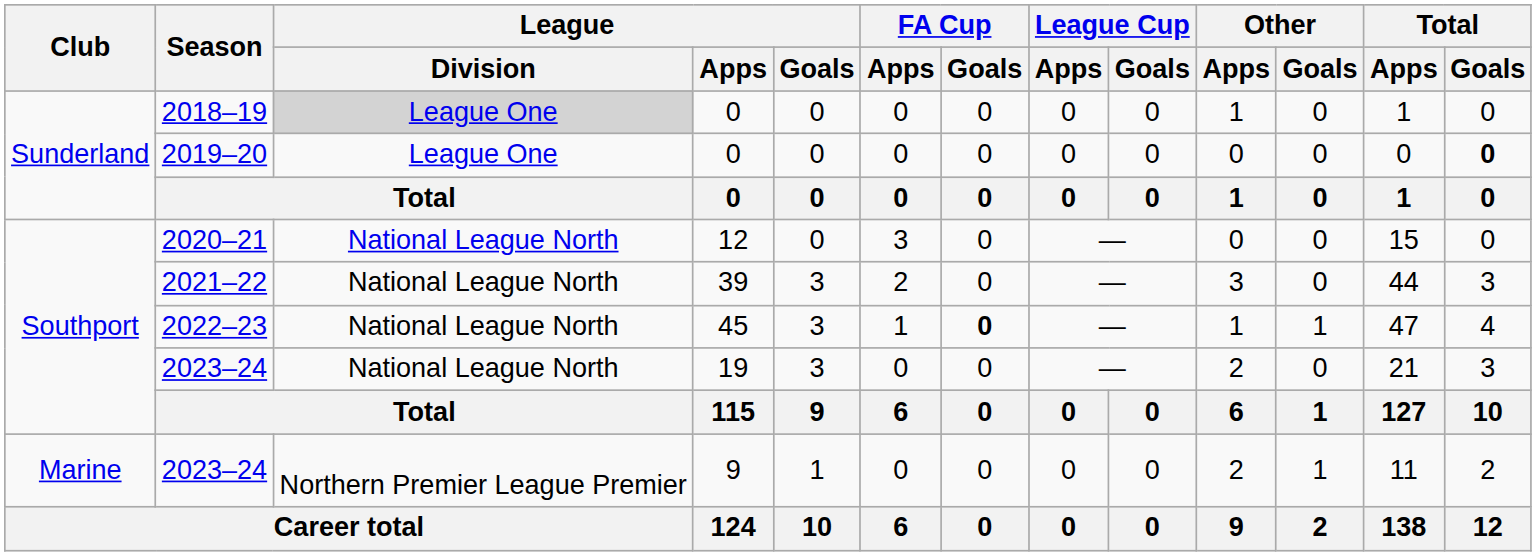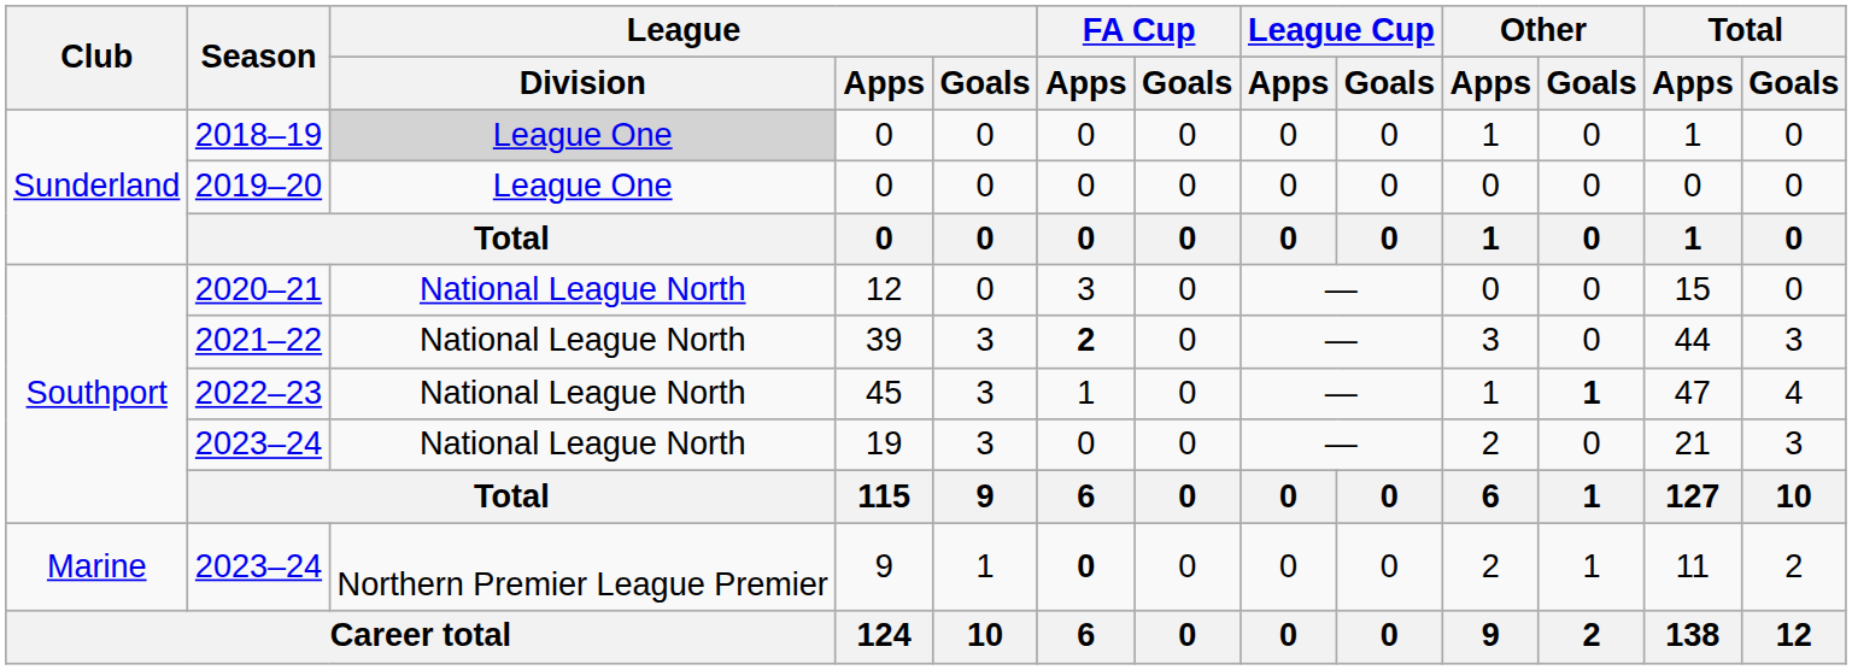2019–20 | Total / Goals: bold -> normal
2021–22 | FA Cup / Apps: normal -> bold
2022–23 | FA Cup / Goals: bold -> normal
2022–23 | Other / Goals: normal -> bold
2023–24 / 9 | FA Cup / Apps: normal -> bold
